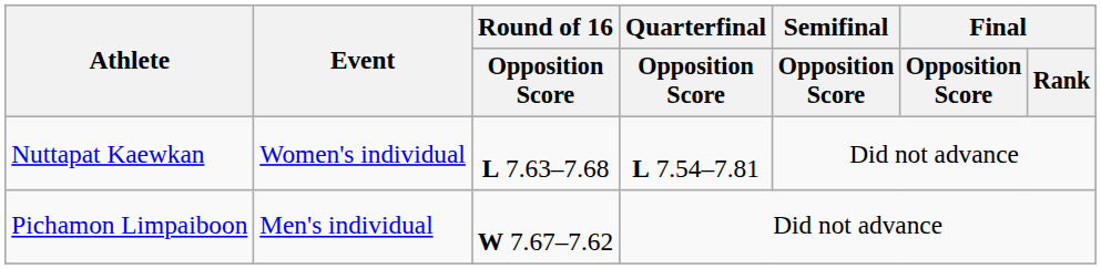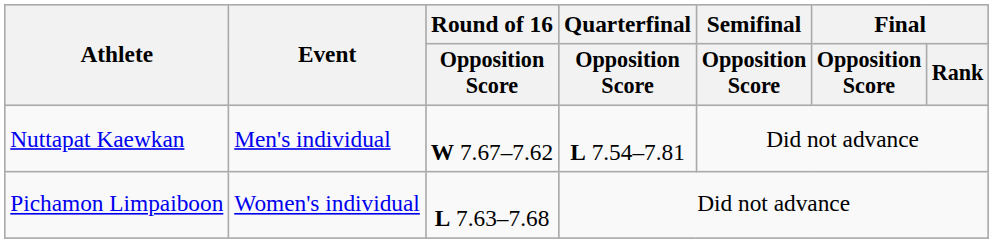Nuttapat Kaewkan | Event: Women's individual -> Men's individual
Nuttapat Kaewkan | Round of 16 / Opposition Score: L 7.63–7.68 -> W 7.67–7.62
Pichamon Limpaiboon | Event: Men's individual -> Women's individual
Pichamon Limpaiboon | Round of 16 / Opposition Score: W 7.67–7.62 -> L 7.63–7.68
